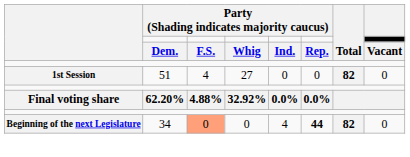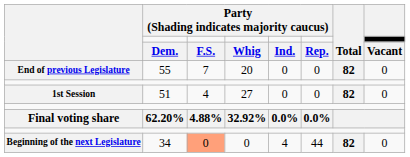+ row: End of previous Legislature | 55 | 7 | 20 | 0 | 0 | 82 | 0
Beginning of the next Legislature | column 6: bold -> normal
